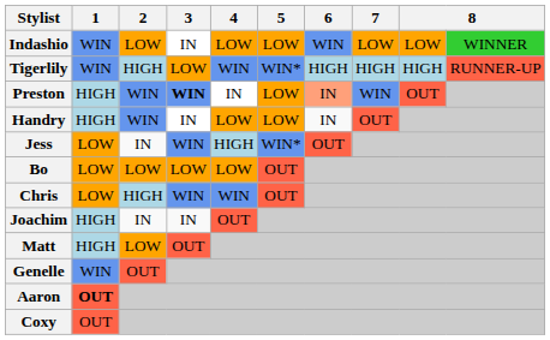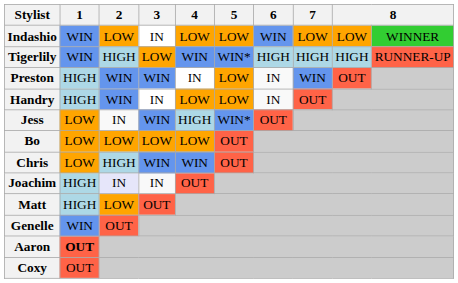Preston | 3: bold -> normal
Preston | 6: lightsalmon background -> no background
Joachim | 2: no background -> lavender background
